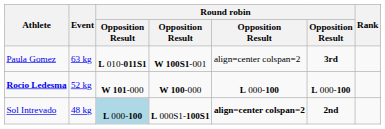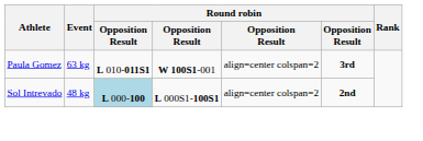- row: Rocio Ledesma | 52 kg | W 101-000 | W 100-000 | L 000-100 | L 000-100
Sol Intrevado | column 5: bold -> normal
